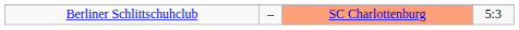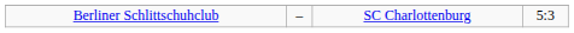Berliner Schlittschuhclub | column 3: lightsalmon background -> no background
